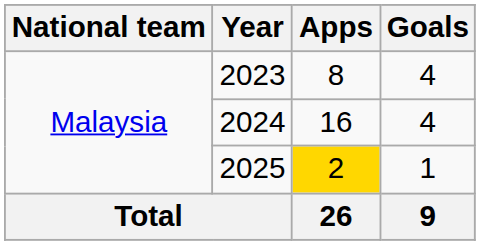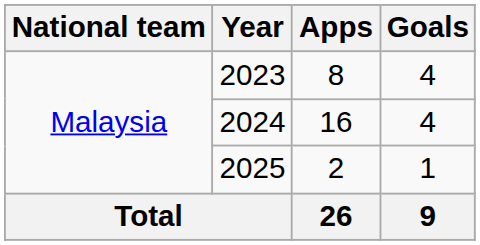2025 | Apps: gold background -> no background
